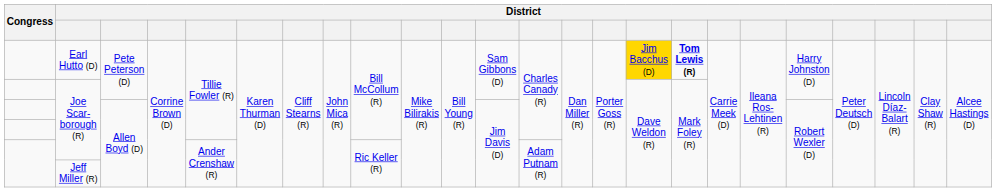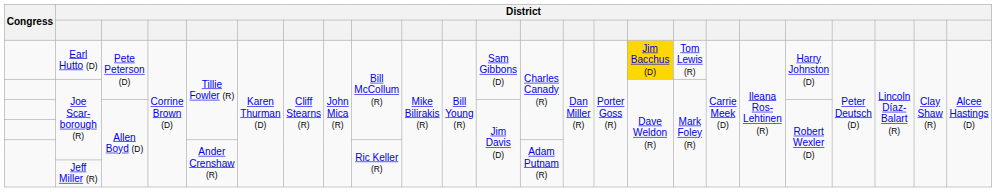Earl Hutto (D) | column 17: bold -> normal
